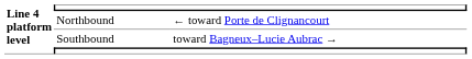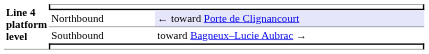Northbound | column 3: no background -> lavender background
